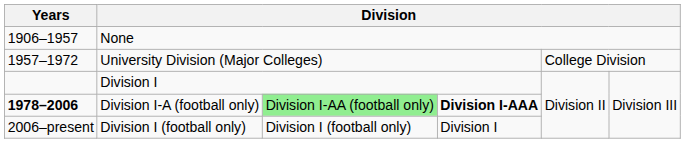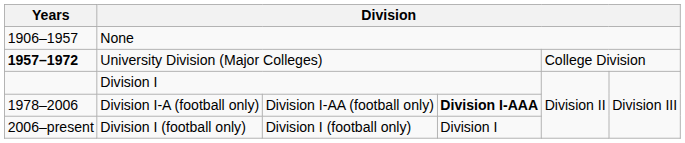University Division (Major Colleges) | Years: normal -> bold
Division I-A (football only) | Years: bold -> normal
Division I-A (football only) | column 3: lightgreen background -> no background
